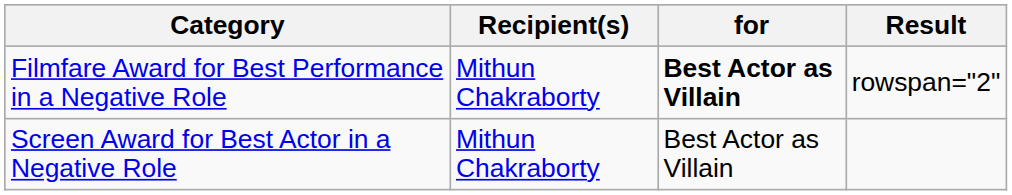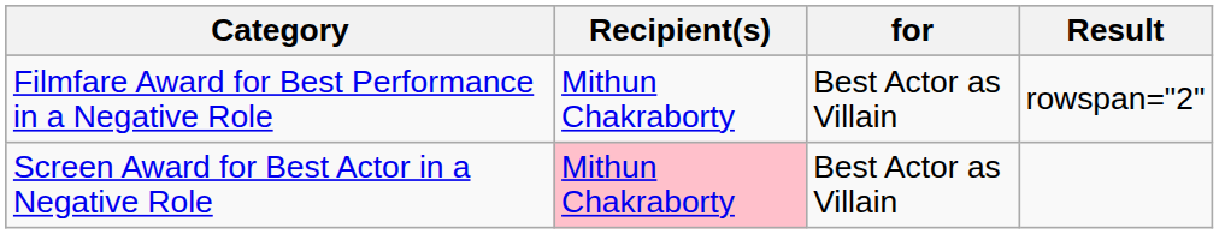Filmfare Award for Best Performance in a Negative Role | for: bold -> normal
Screen Award for Best Actor in a Negative Role | Recipient(s): no background -> pink background
